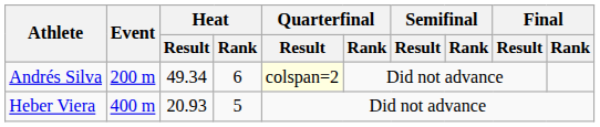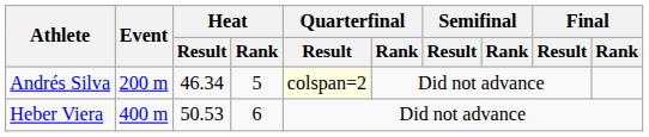Andrés Silva | Heat / Result: 49.34 -> 46.34
Andrés Silva | Heat / Rank: 6 -> 5
Heber Viera | Heat / Result: 20.93 -> 50.53
Heber Viera | Heat / Rank: 5 -> 6
